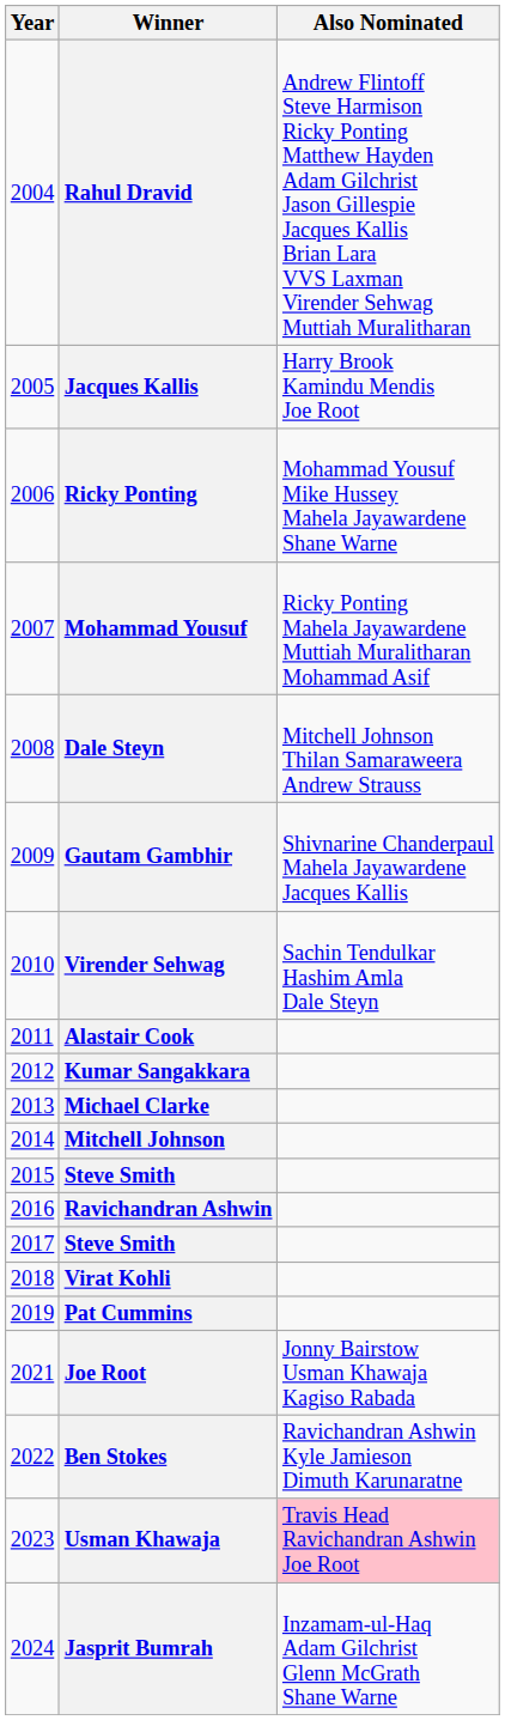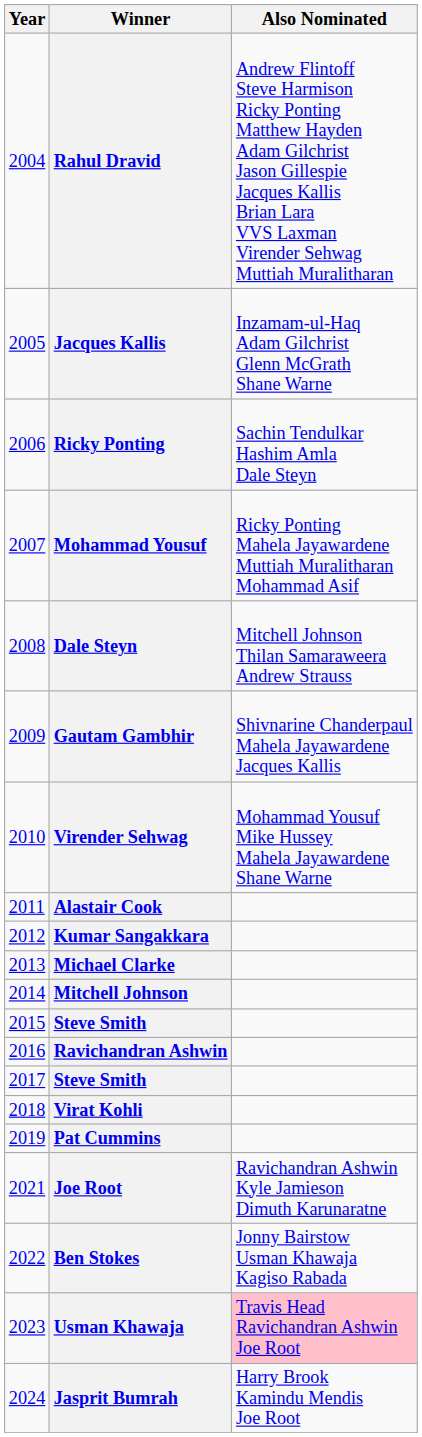Jacques Kallis | Also Nominated: Harry Brook Kamindu Mendis Joe Root -> Inzamam-ul-Haq Adam Gilchrist Glenn McGrath Shane Warne
Ricky Ponting | Also Nominated: Mohammad Yousuf Mike Hussey Mahela Jayawardene Shane Warne -> Sachin Tendulkar Hashim Amla Dale Steyn
Virender Sehwag | Also Nominated: Sachin Tendulkar Hashim Amla Dale Steyn -> Mohammad Yousuf Mike Hussey Mahela Jayawardene Shane Warne
Joe Root | Also Nominated: Jonny Bairstow Usman Khawaja Kagiso Rabada -> Ravichandran Ashwin Kyle Jamieson Dimuth Karunaratne
Ben Stokes | Also Nominated: Ravichandran Ashwin Kyle Jamieson Dimuth Karunaratne -> Jonny Bairstow Usman Khawaja Kagiso Rabada
Jasprit Bumrah | Also Nominated: Inzamam-ul-Haq Adam Gilchrist Glenn McGrath Shane Warne -> Harry Brook Kamindu Mendis Joe Root
